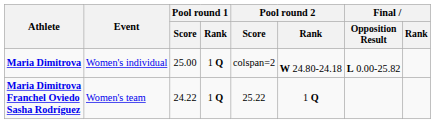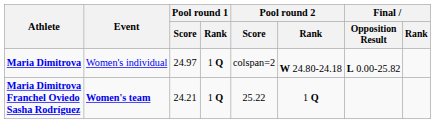Maria Dimitrova | Pool round 1 / Score: 25.00 -> 24.97
Maria Dimitrova Franchel Oviedo Sasha Rodríguez | Event: normal -> bold
Maria Dimitrova Franchel Oviedo Sasha Rodríguez | Pool round 1 / Score: 24.22 -> 24.21
